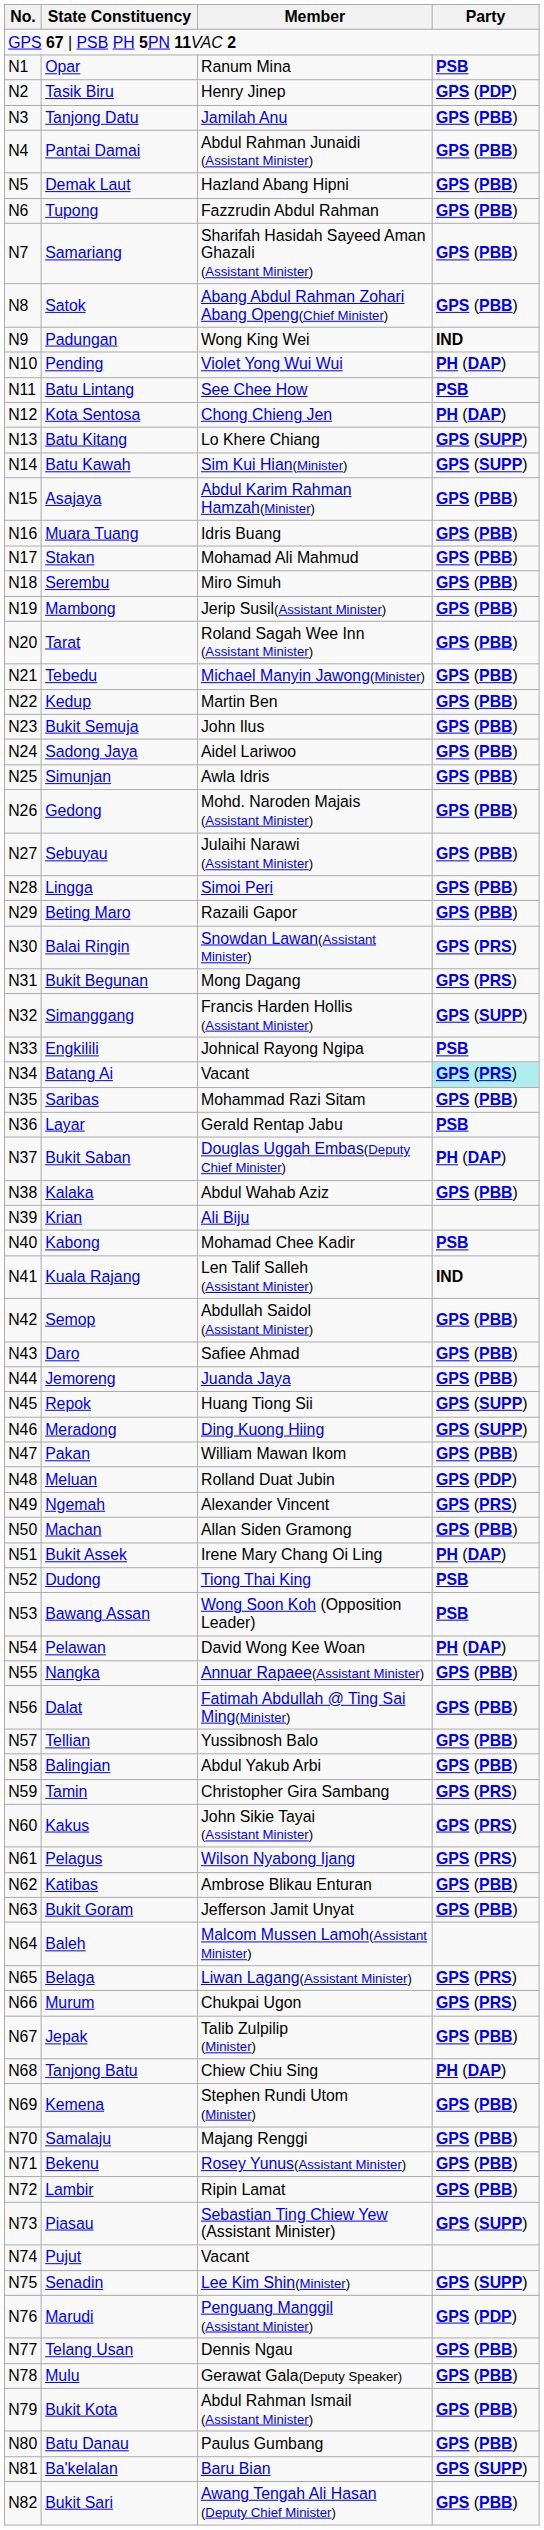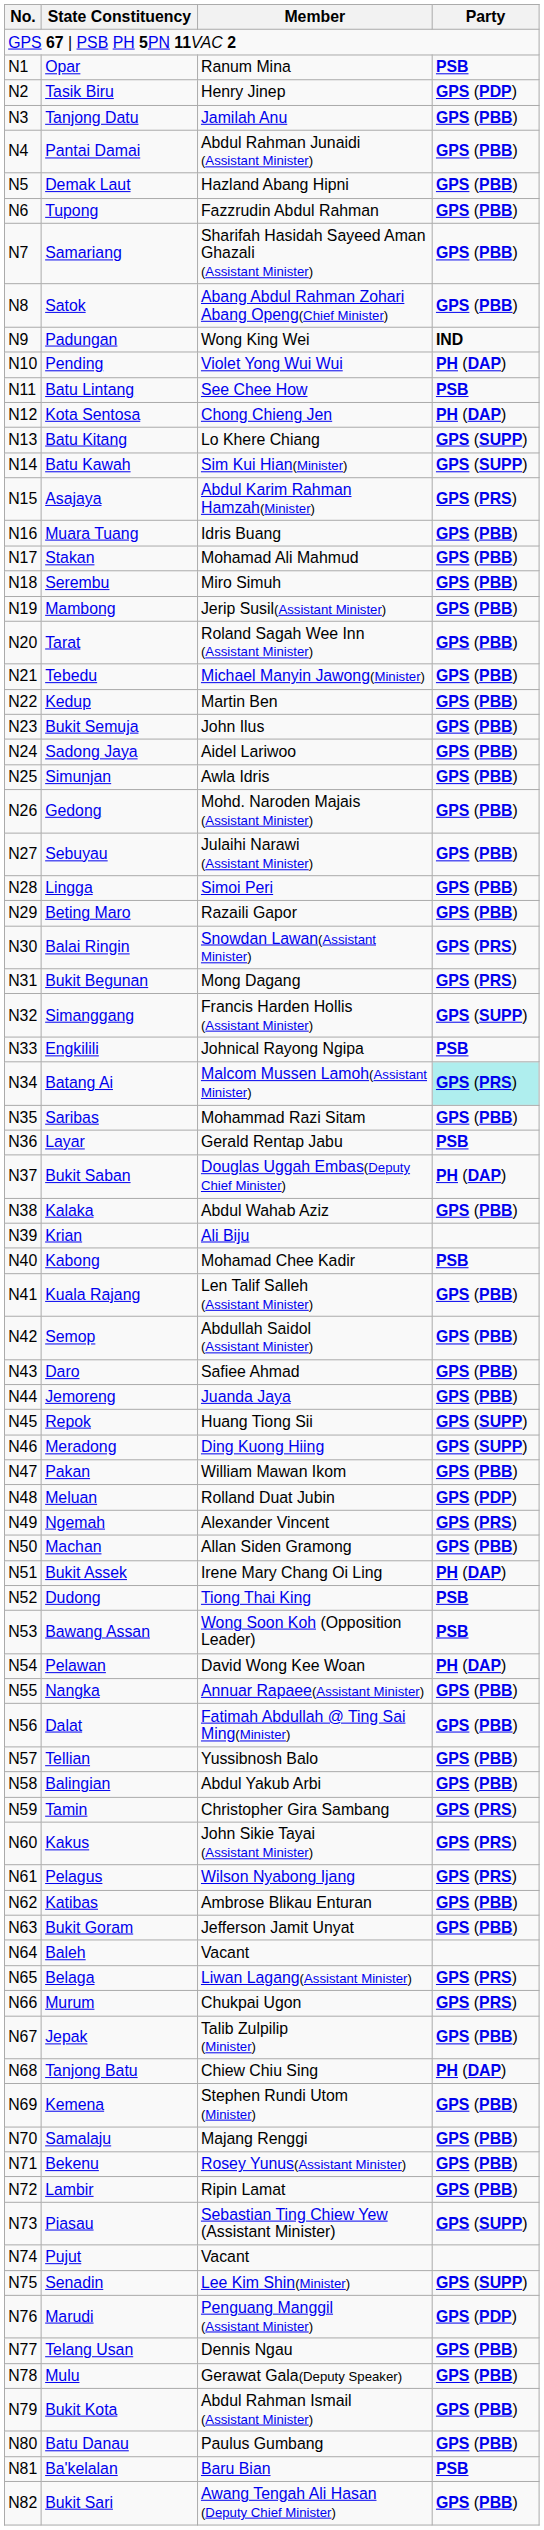Asajaya | Party: GPS (PBB) -> GPS (PRS)
Batang Ai | Member: Vacant -> Malcom Mussen Lamoh(Assistant Minister)
Kuala Rajang | Party: IND -> GPS (PBB)
Baleh | Member: Malcom Mussen Lamoh(Assistant Minister) -> Vacant
Ba'kelalan | Party: GPS (SUPP) -> PSB
